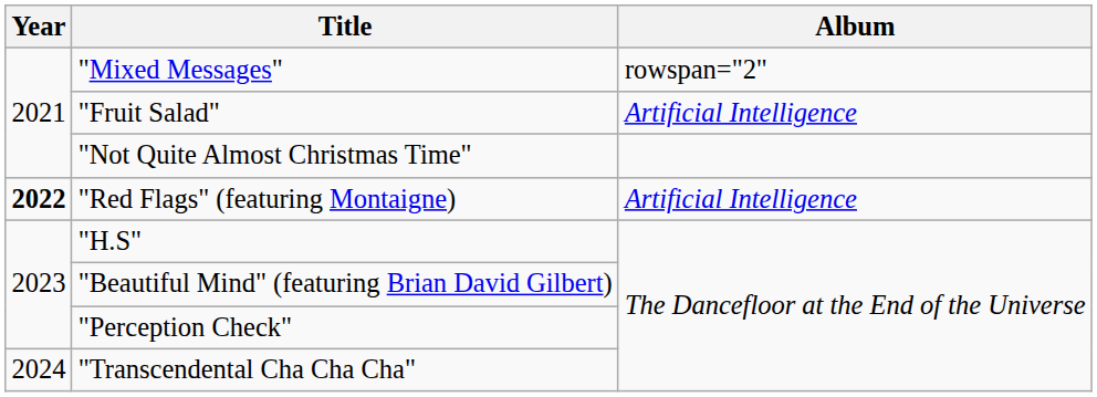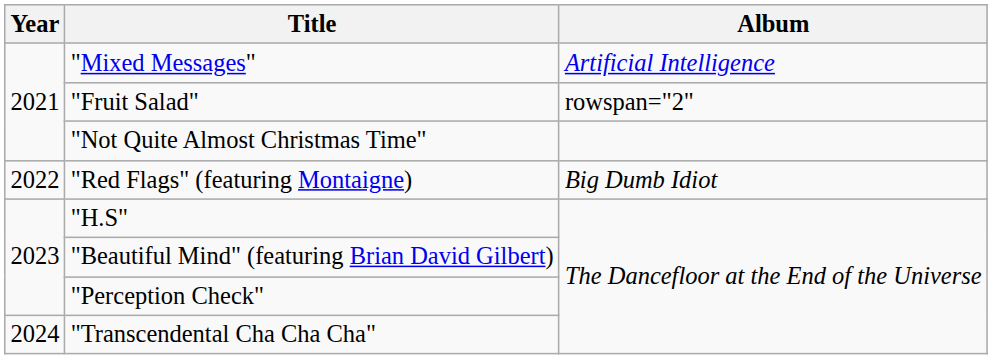"Mixed Messages" | Album: rowspan="2" -> Artificial Intelligence
"Fruit Salad" | Album: Artificial Intelligence -> rowspan="2"
"Red Flags" (featuring Montaigne) | Year: bold -> normal
"Red Flags" (featuring Montaigne) | Album: Artificial Intelligence -> Big Dumb Idiot
